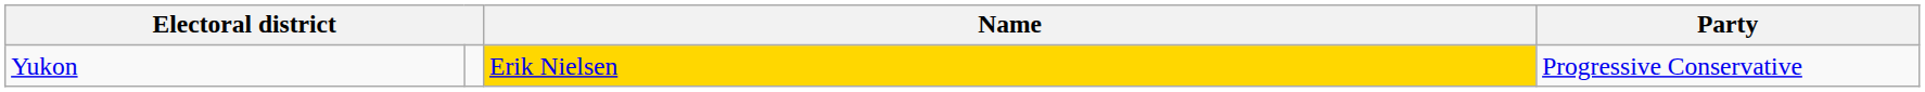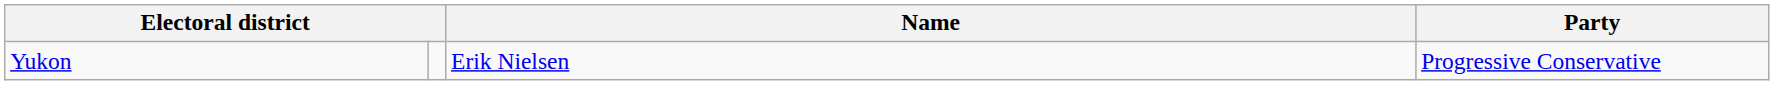Yukon | Name: gold background -> no background
